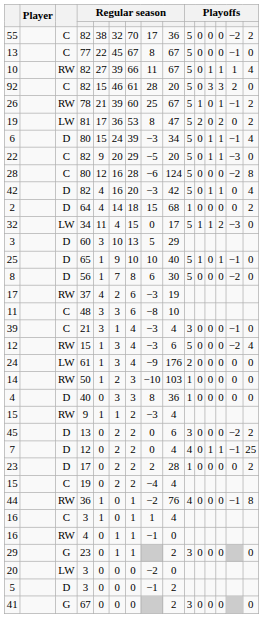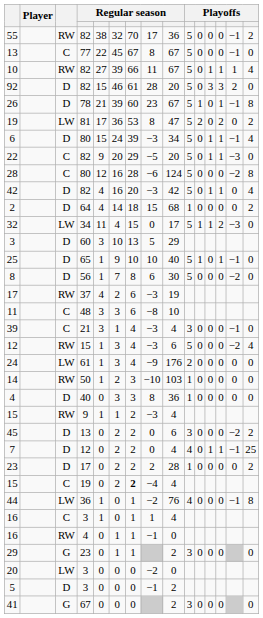55 | column 3: C -> RW
55 | column 14: −2 -> −1
92 | column 3: C -> D
26 | column 3: RW -> D
26 | column 8: 25 -> 23
26 | column 15: 2 -> 8
15 / 19 | column 7: normal -> bold
44 | column 3: RW -> LW
